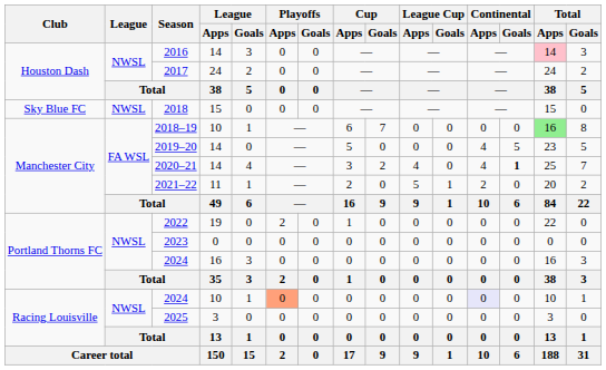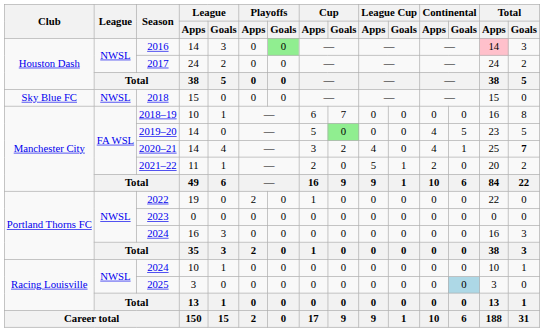2016 | Playoffs / Goals: no background -> lightgreen background
2018–19 | Total / Apps: lightgreen background -> no background
2019–20 | Cup / Goals: no background -> lightgreen background
2020–21 | Continental / Goals: bold -> normal
2020–21 | Total / Goals: normal -> bold
2024 / 10 | Playoffs / Apps: lightsalmon background -> no background
2024 / 10 | Continental / Apps: lavender background -> no background
2025 | Continental / Goals: no background -> lightblue background
